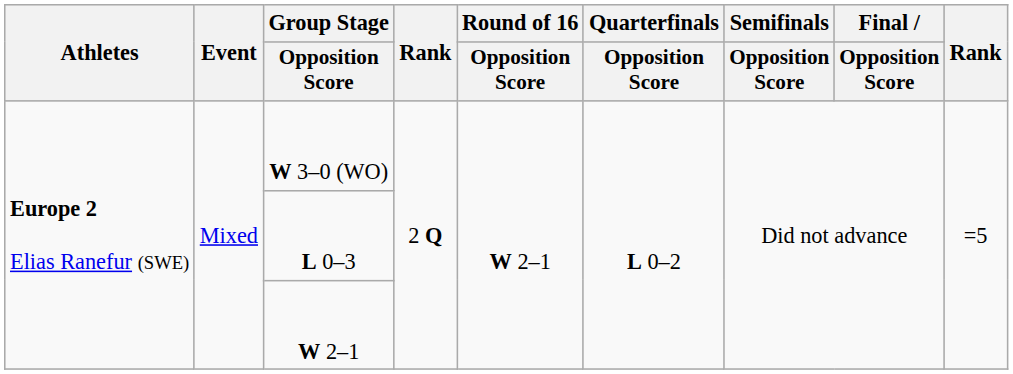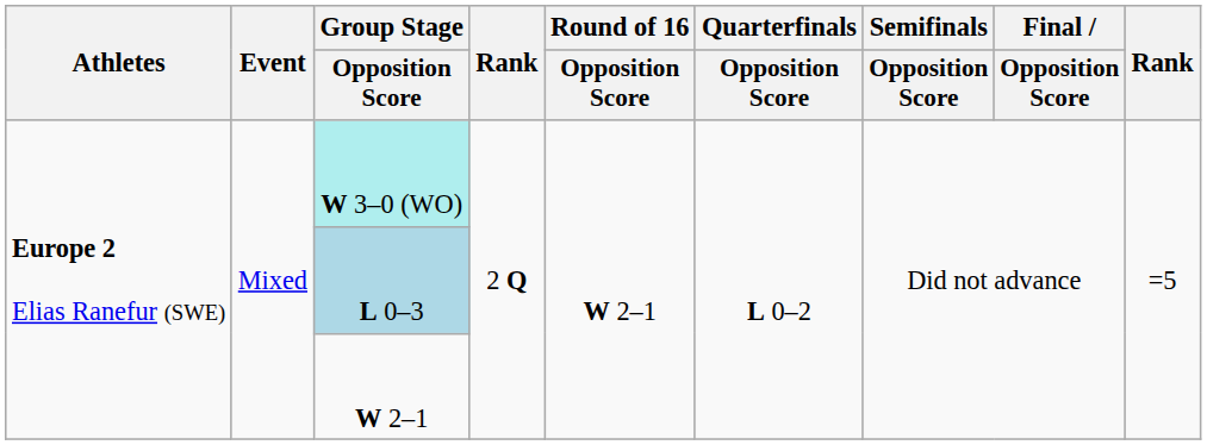W 3–0 (WO) | Group Stage / Opposition Score: no background -> paleturquoise background
L 0–3 | Group Stage / Opposition Score: no background -> lightblue background
